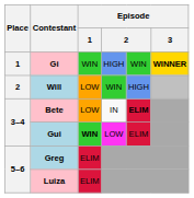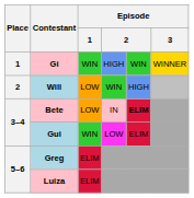Gi | Episode / 3: bold -> normal
Bete | column 4: no background -> pink background
Gui | Episode / 1: bold -> normal
